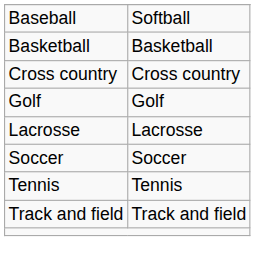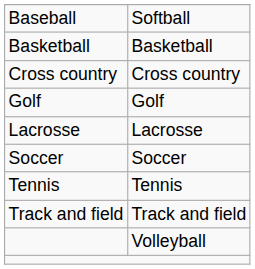+ row: Volleyball
